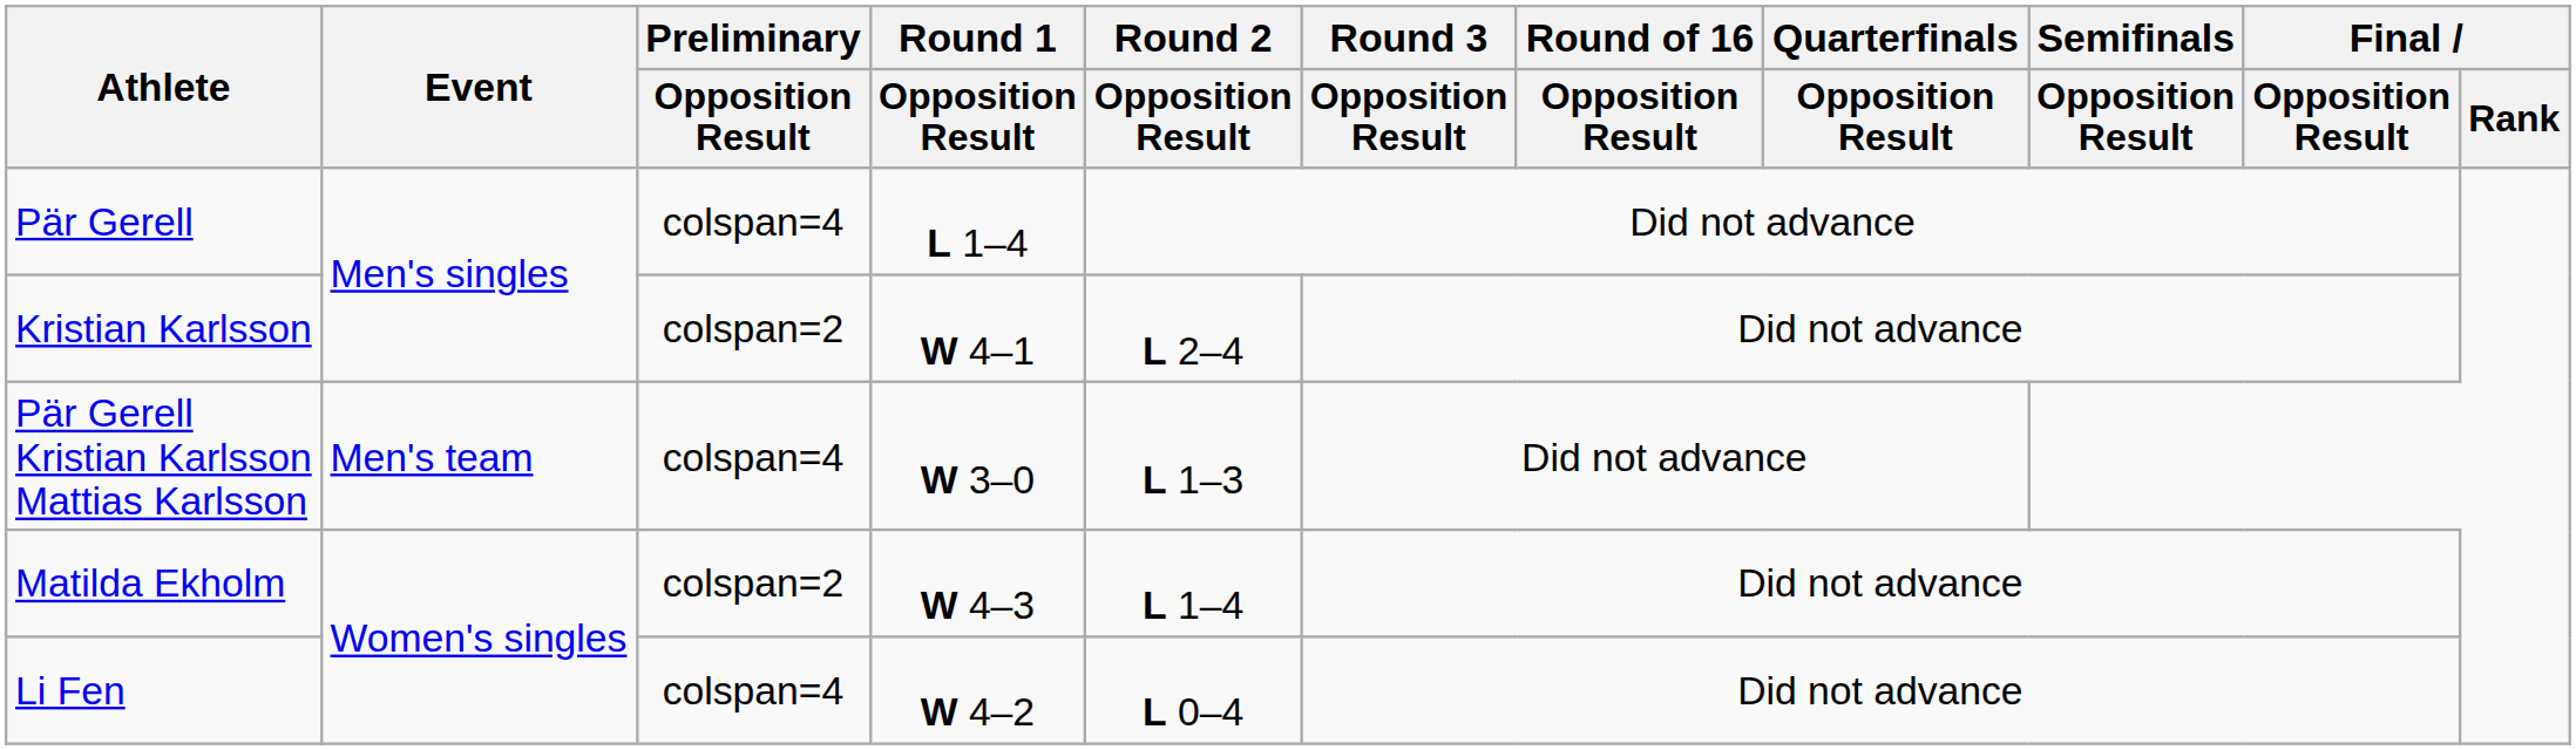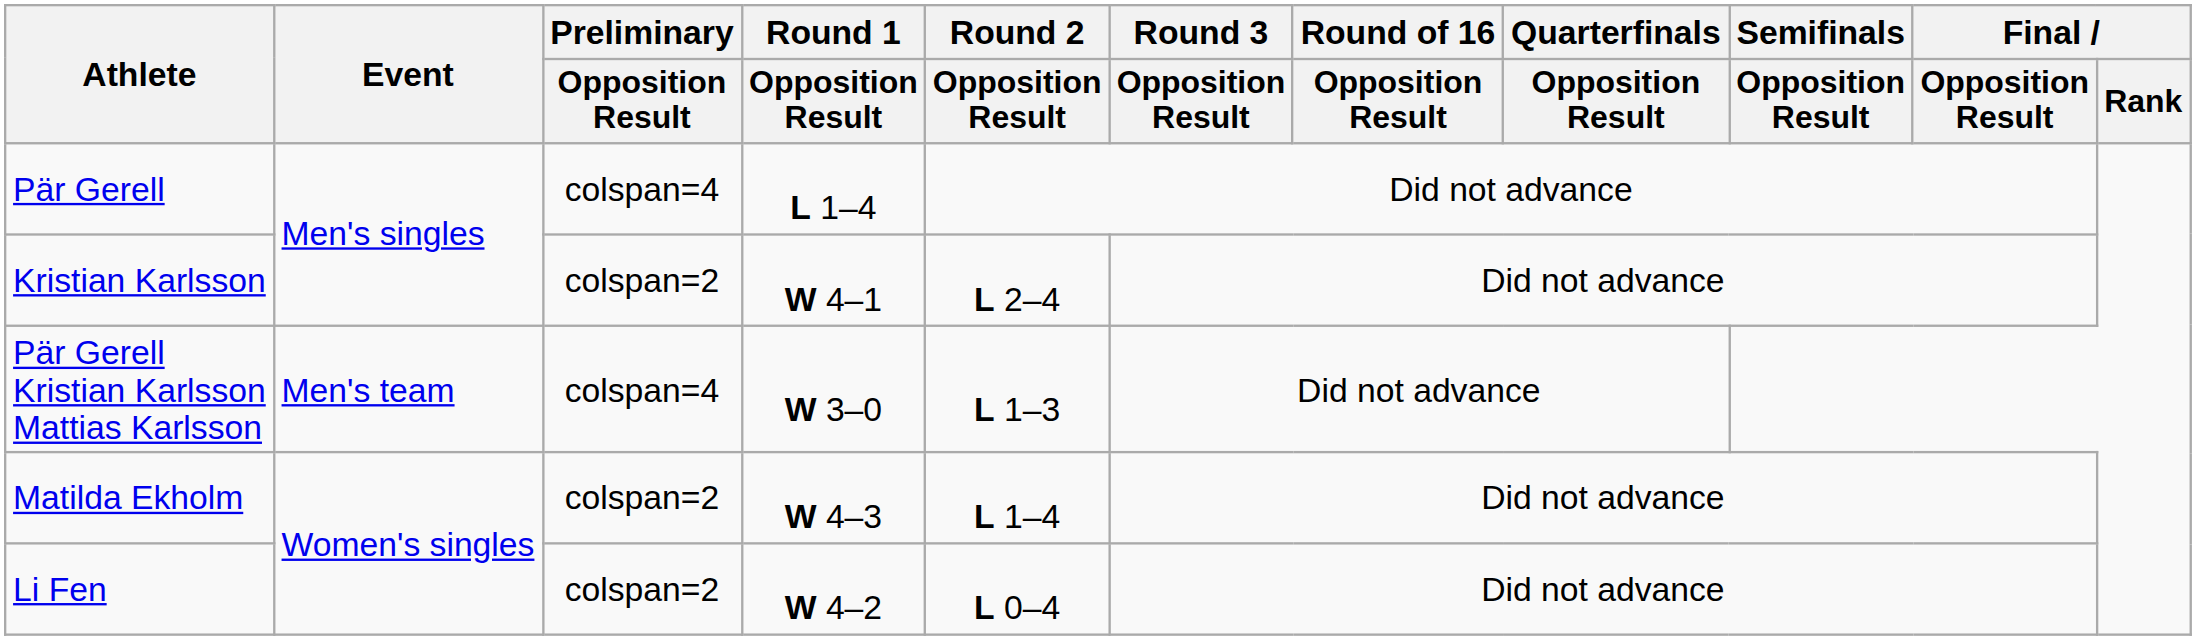Li Fen | Preliminary / Opposition Result: colspan=4 -> colspan=2
